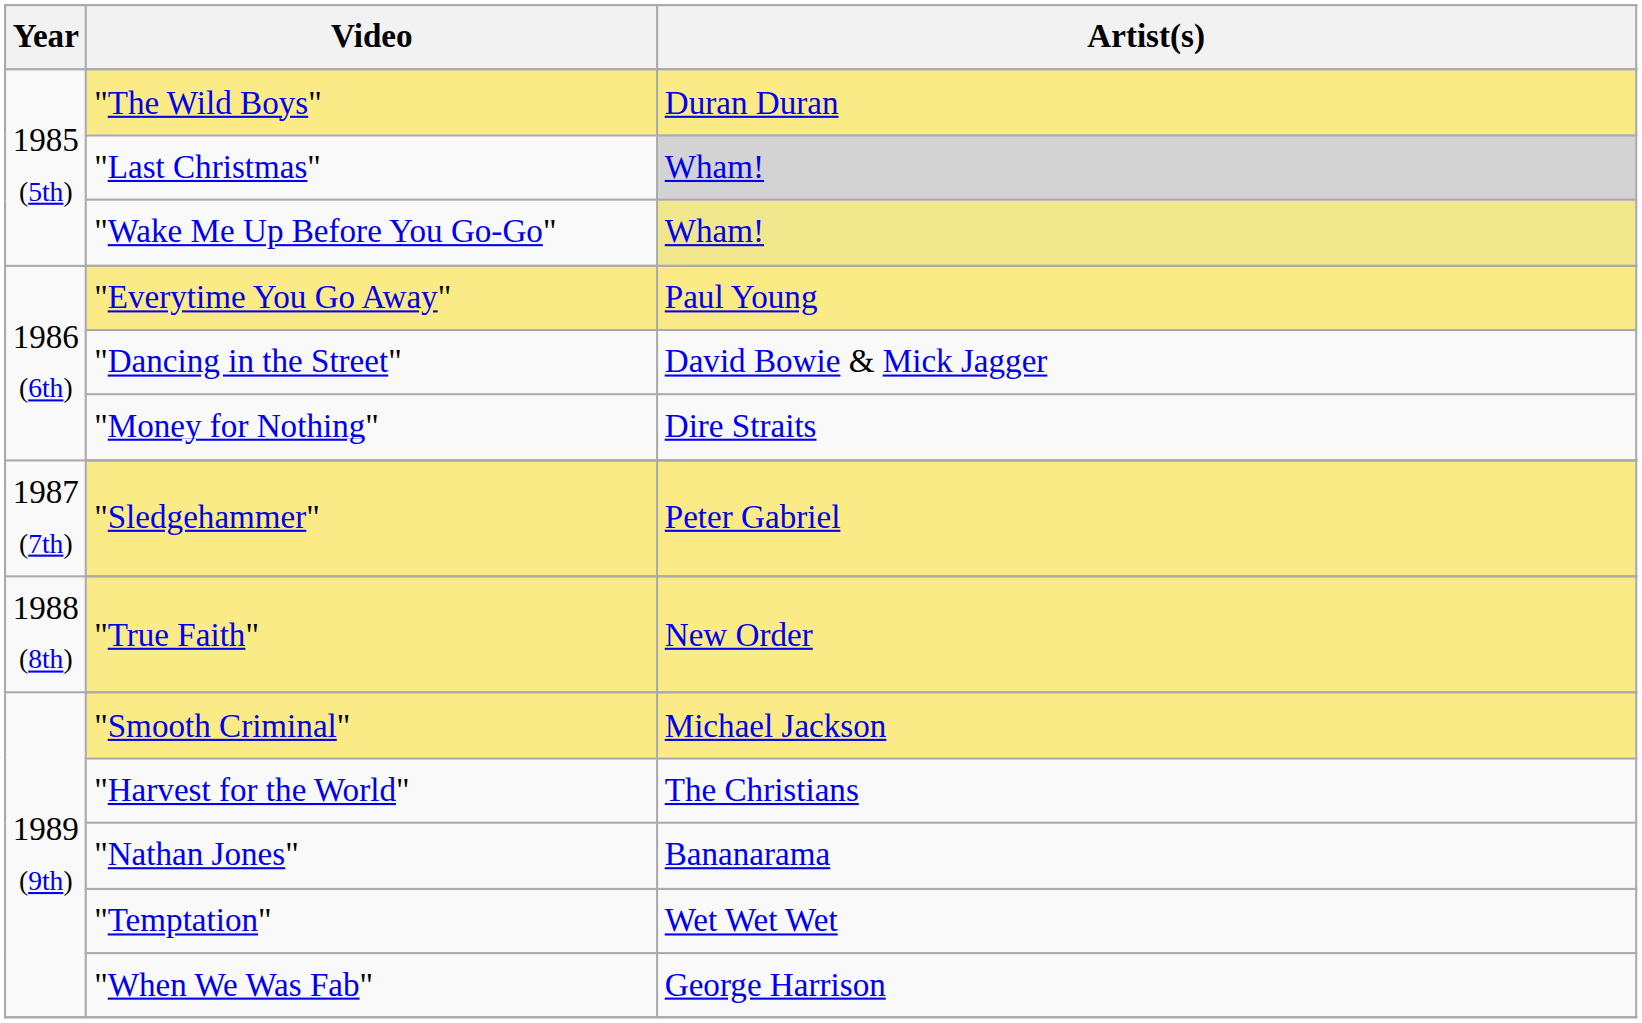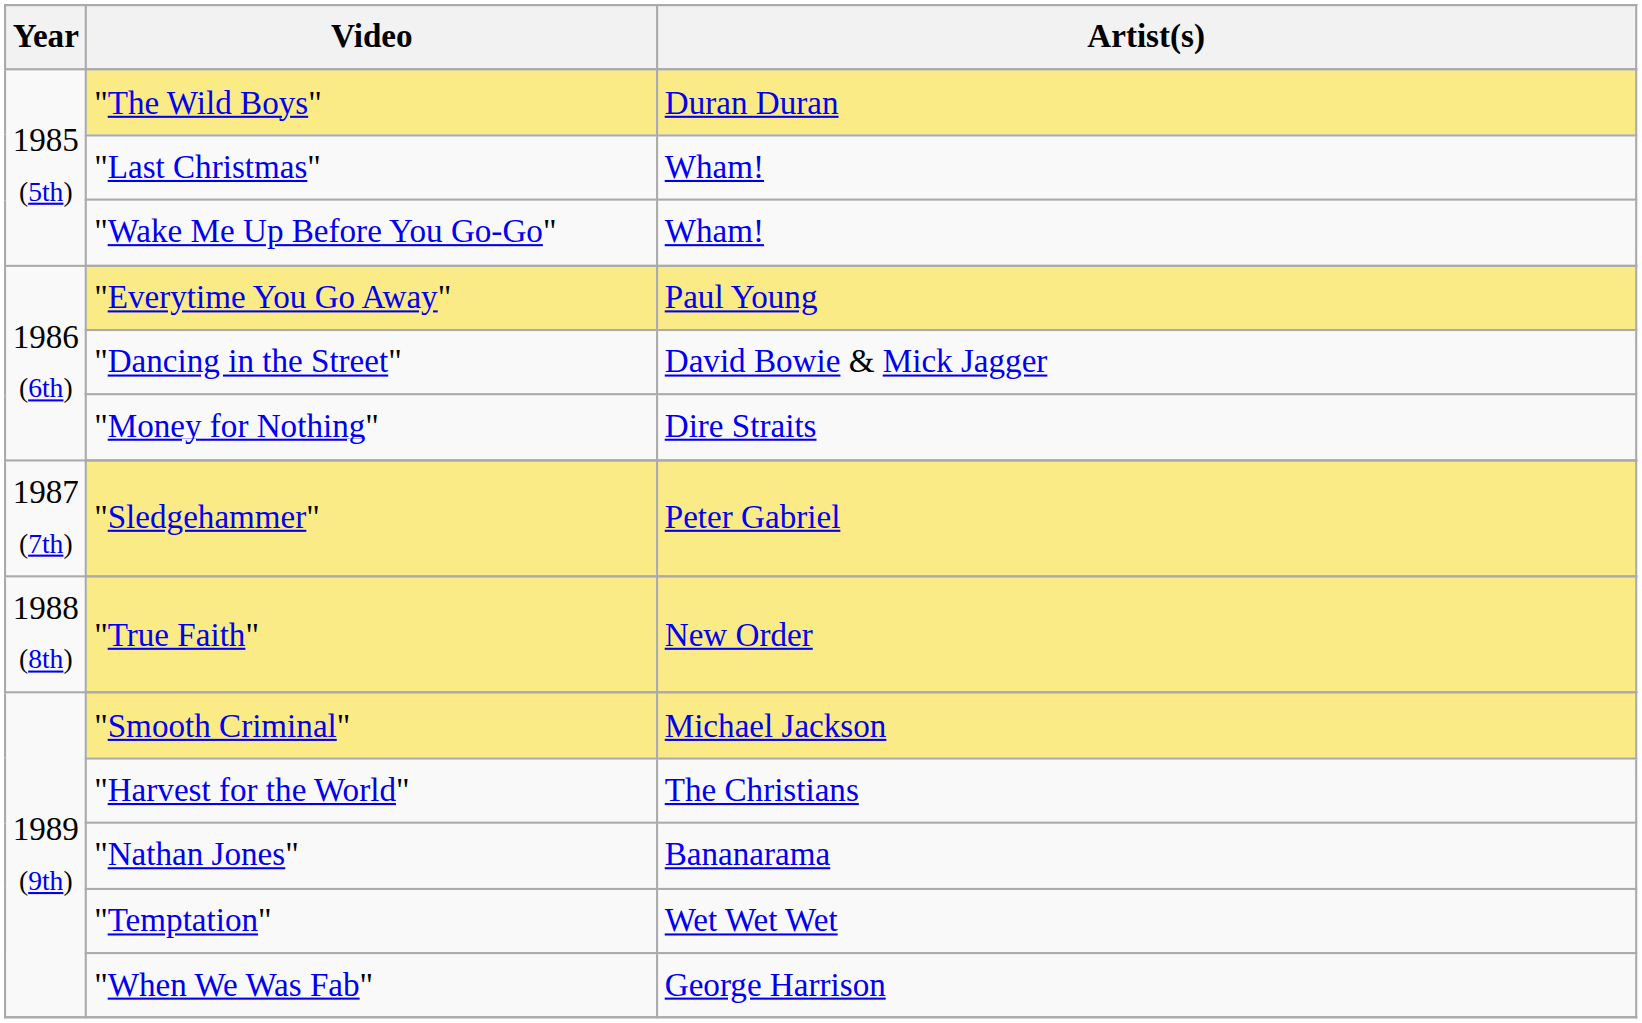"Last Christmas" | Artist(s): lightgrey background -> no background
"Wake Me Up Before You Go-Go" | Artist(s): khaki background -> no background
